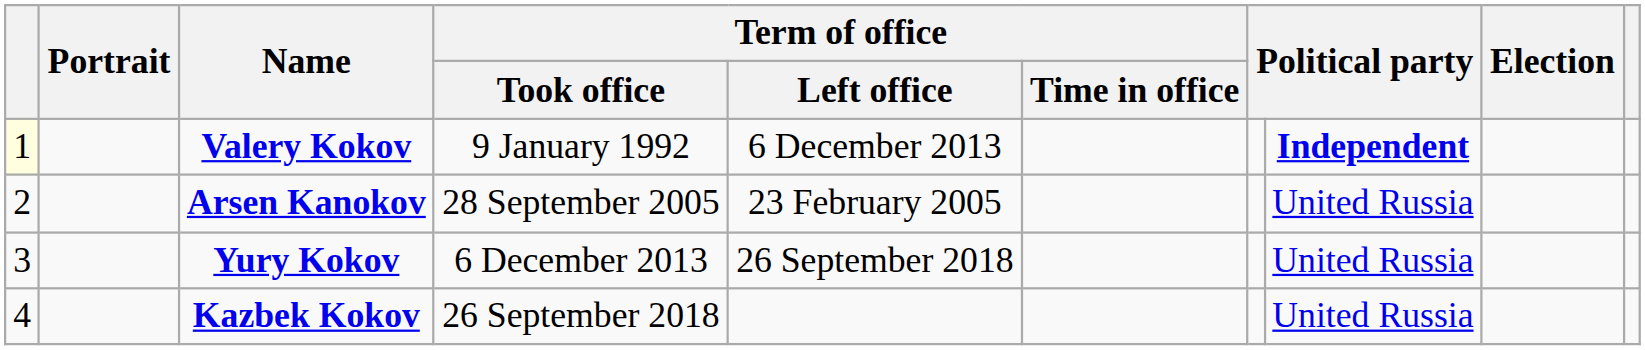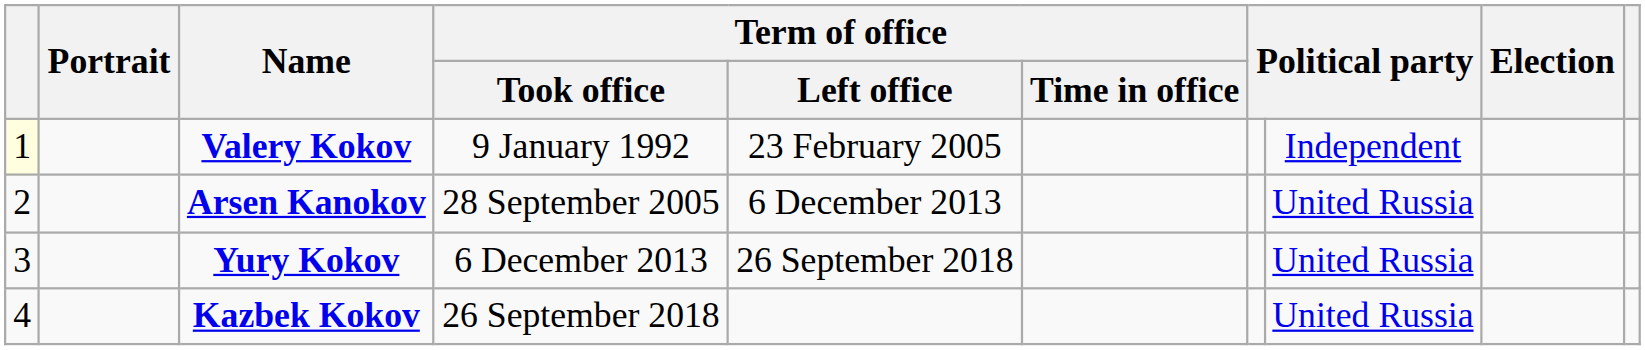Valery Kokov | Term of office / Left office: 6 December 2013 -> 23 February 2005
Valery Kokov | column 8: bold -> normal
Arsen Kanokov | Term of office / Left office: 23 February 2005 -> 6 December 2013
